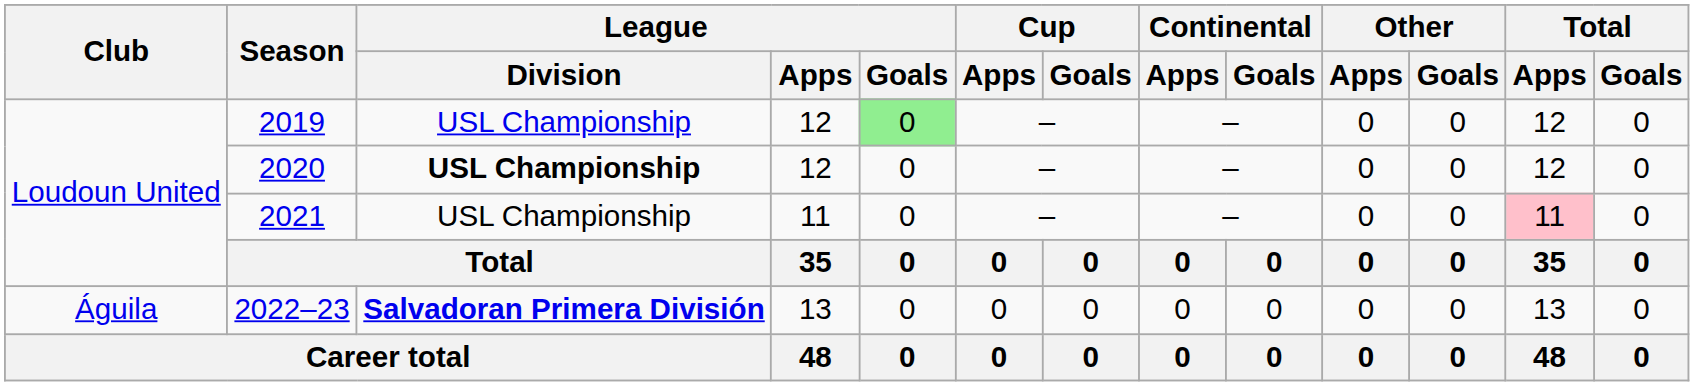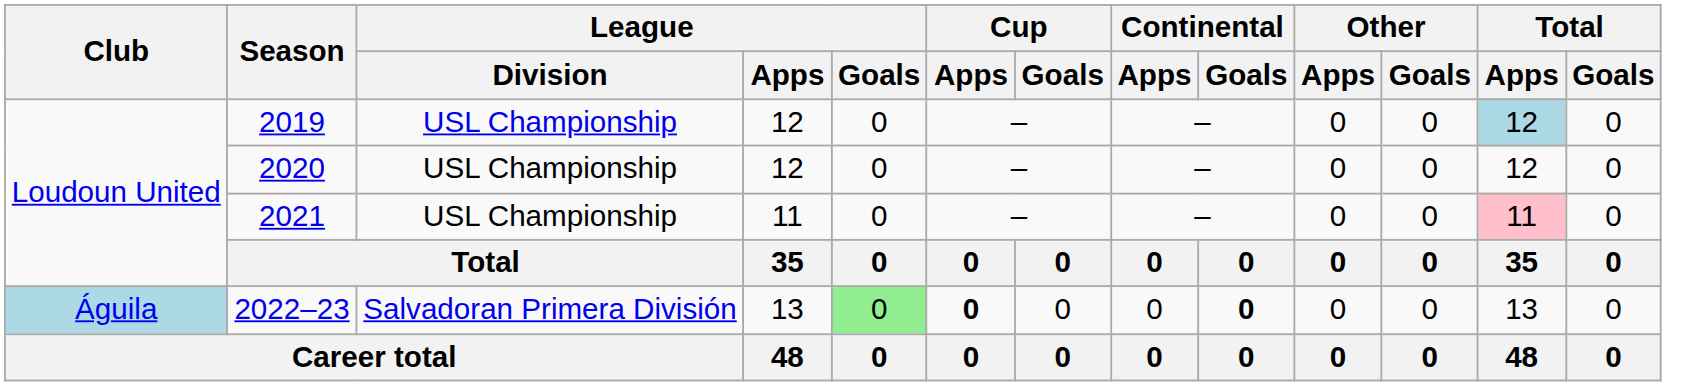2019 | League / Goals: lightgreen background -> no background
2019 | Total / Apps: no background -> lightblue background
2020 | League / Division: bold -> normal
2022–23 | Club: no background -> lightblue background
2022–23 | League / Division: bold -> normal
2022–23 | League / Goals: no background -> lightgreen background
2022–23 | Cup / Apps: normal -> bold
2022–23 | Continental / Goals: normal -> bold
